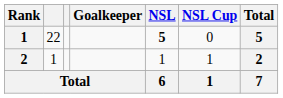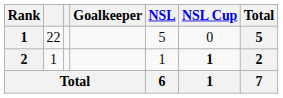row 2 | NSL: bold -> normal
row 3 | NSL Cup: normal -> bold
